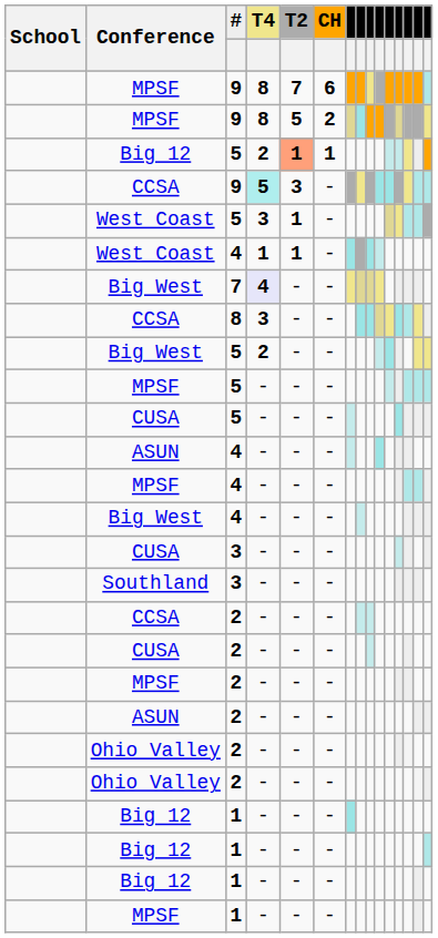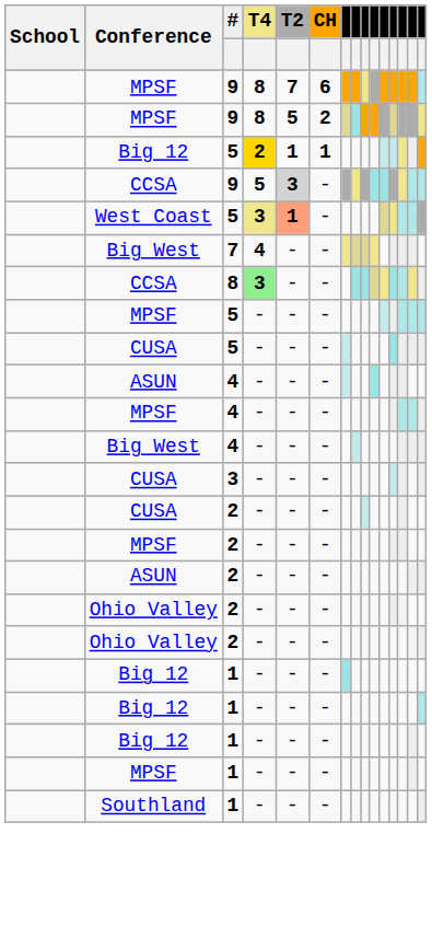Big 12 / 5 | T4: no background -> gold background
Big 12 / 5 | T2: lightsalmon background -> no background
CCSA / 9 | T4: paleturquoise background -> no background
CCSA / 9 | T2: no background -> lightgrey background
West Coast / 5 | T4: no background -> khaki background
West Coast / 5 | T2: no background -> lightsalmon background
- row: West Coast | 4 | 1 | 1 | -
Big West / 7 | T4: lavender background -> no background
CCSA / 8 | T4: no background -> lightgreen background
- row: Big West | 5 | 2 | - | -
- row: Southland | 3 | - | - | -
- row: CCSA | 2 | - | - | -
+ row: Southland | 1 | - | - | -
